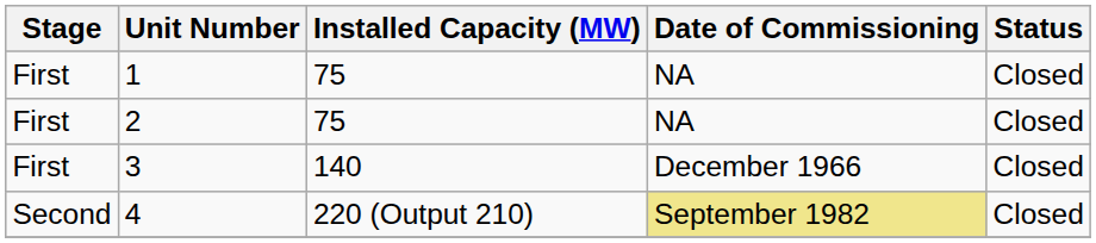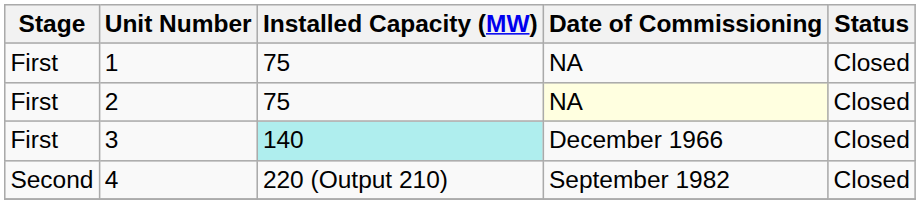2 | Date of Commissioning: no background -> lightyellow background
3 | Installed Capacity (MW): no background -> paleturquoise background
4 | Date of Commissioning: khaki background -> no background
